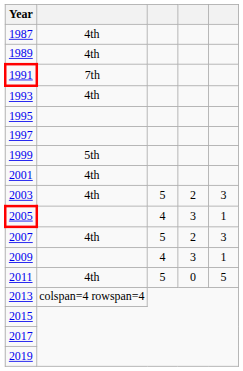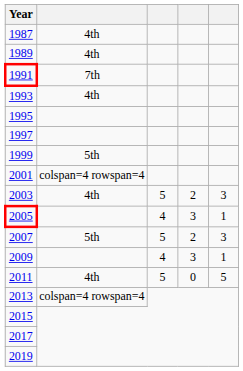2001 | column 2: 4th -> colspan=4 rowspan=4
2007 | column 2: 4th -> 5th
